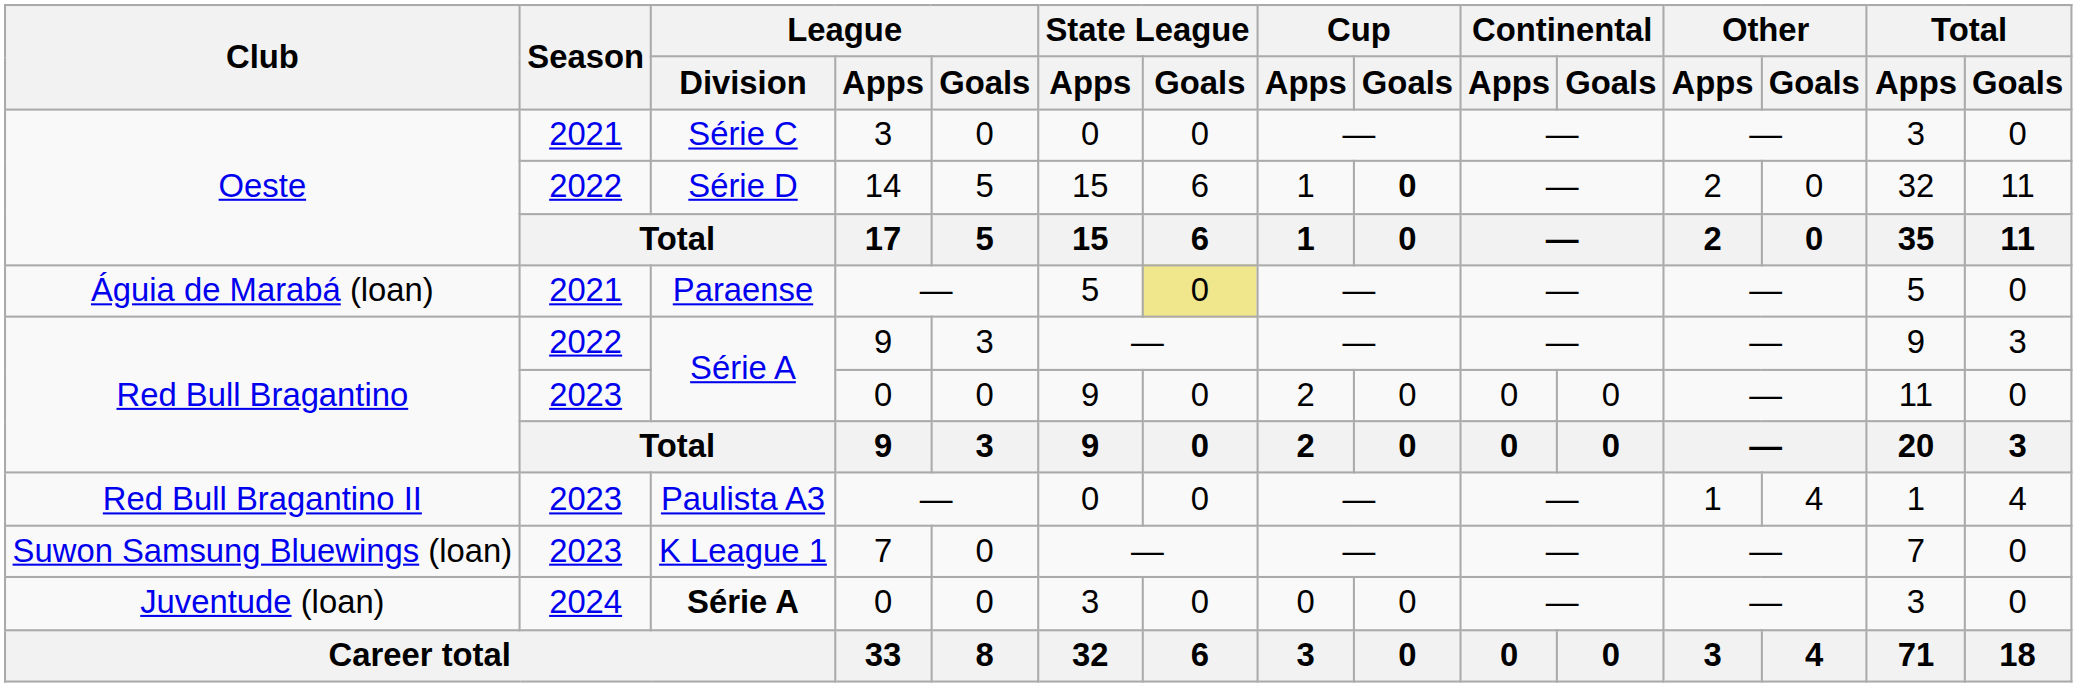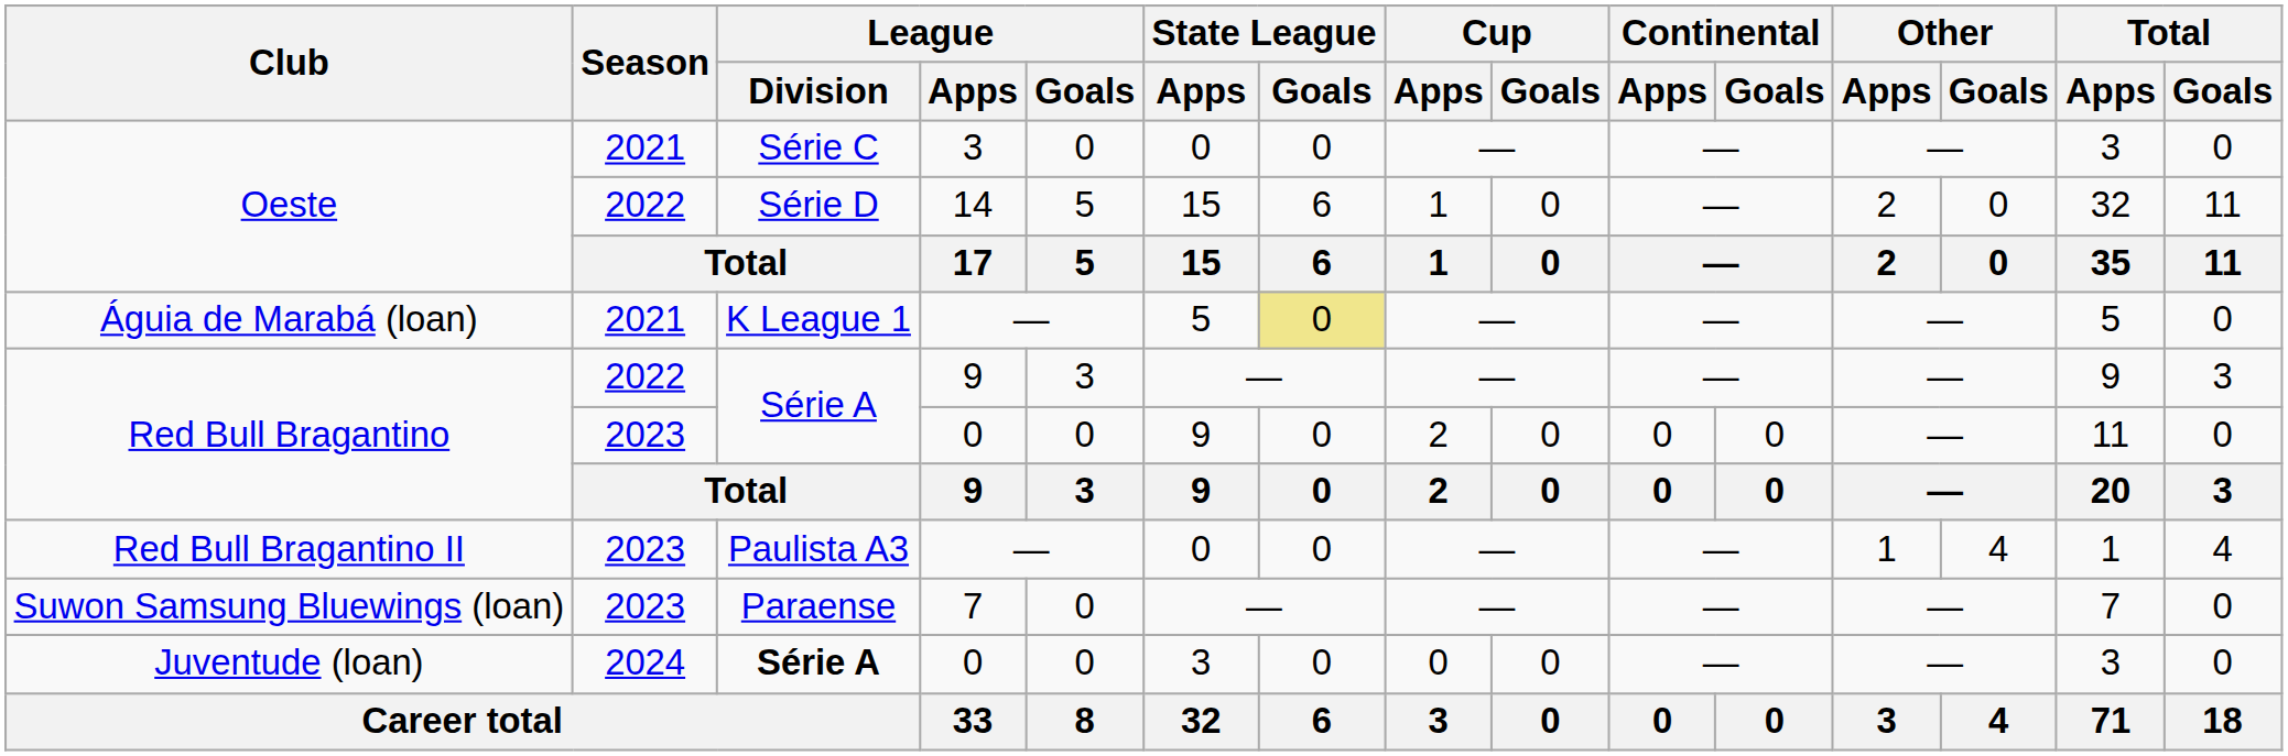Oeste / 14 | Cup / Goals: bold -> normal
Águia de Marabá (loan) | League / Division: Paraense -> K League 1
Suwon Samsung Bluewings (loan) | League / Division: K League 1 -> Paraense
